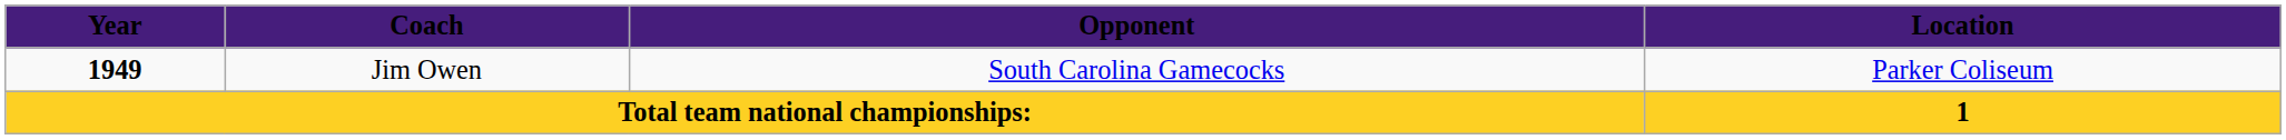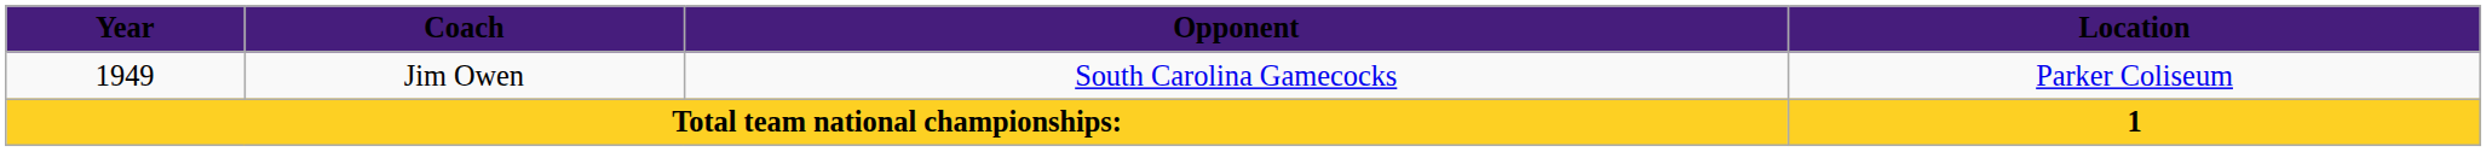Jim Owen | Year: bold -> normal
